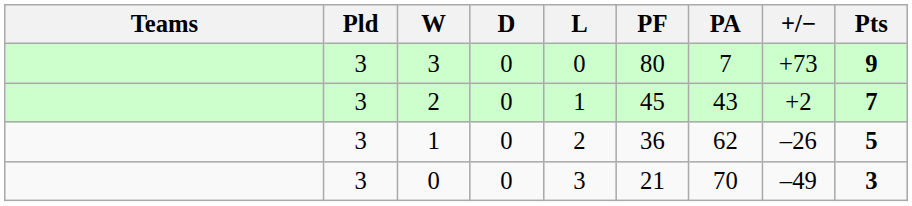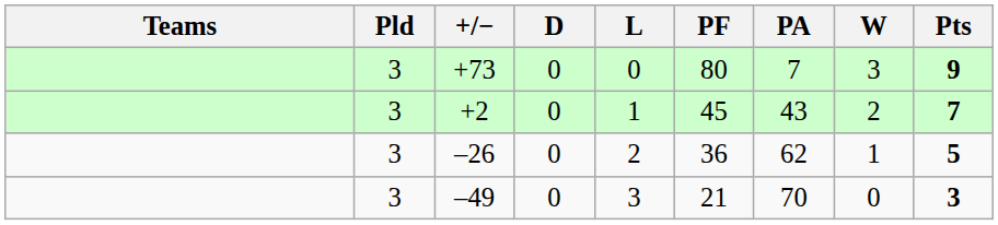columns swapped: W <-> +/−
